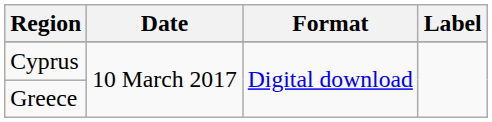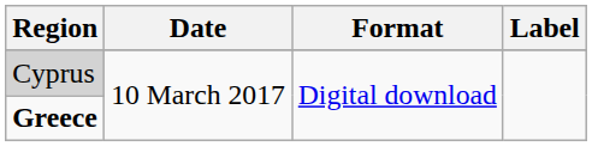Cyprus | Region: no background -> lightgrey background
Greece | Region: normal -> bold
